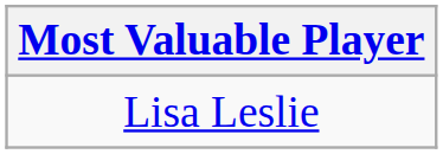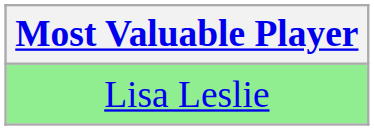row 2 | column 1: no background -> lightgreen background
